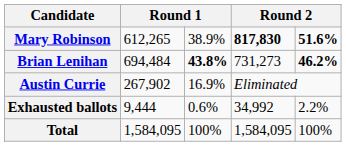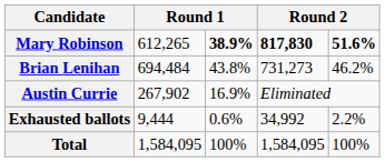Mary Robinson | column 3: normal -> bold
Brian Lenihan | column 3: bold -> normal
Brian Lenihan | column 5: bold -> normal
